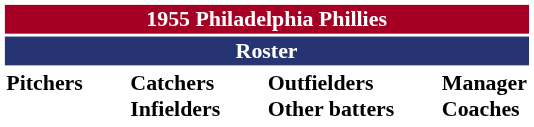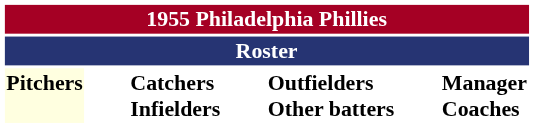Pitchers | column 1: no background -> lightyellow background
